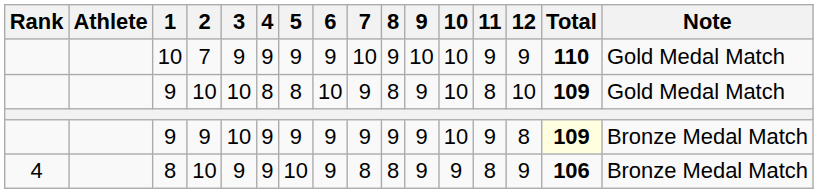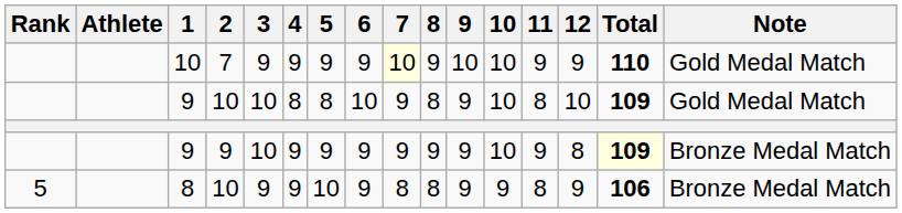row 2 | 7: no background -> lightyellow background
row 6 | Rank: 4 -> 5
